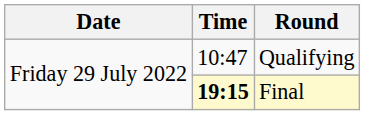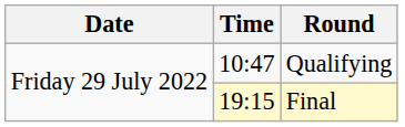Final | Time: bold -> normal
